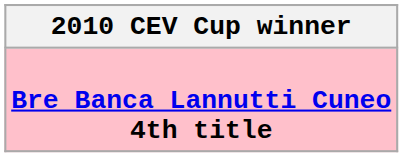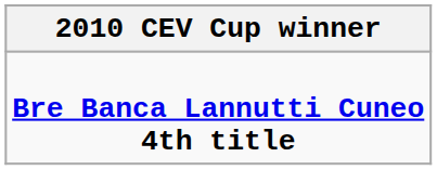row 2 | column 1: pink background -> no background
